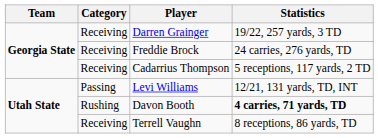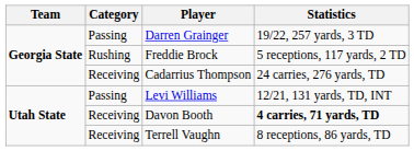Darren Grainger | Category: Receiving -> Passing
Freddie Brock | Category: Receiving -> Rushing
Freddie Brock | Statistics: 24 carries, 276 yards, TD -> 5 receptions, 117 yards, 2 TD
Cadarrius Thompson | Statistics: 5 receptions, 117 yards, 2 TD -> 24 carries, 276 yards, TD
Davon Booth | Category: Rushing -> Receiving
